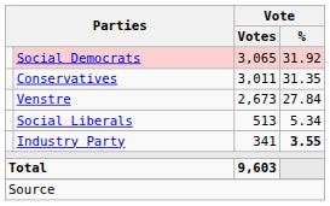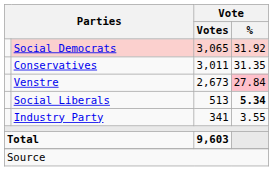Venstre | Vote / %: no background -> pink background
Social Liberals | Vote / %: normal -> bold
Industry Party | Vote / %: bold -> normal
